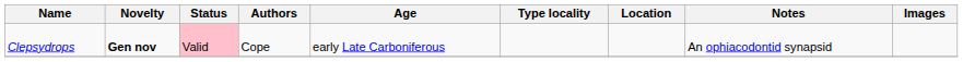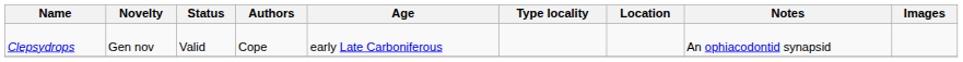Clepsydrops | Novelty: bold -> normal
Clepsydrops | Status: pink background -> no background
